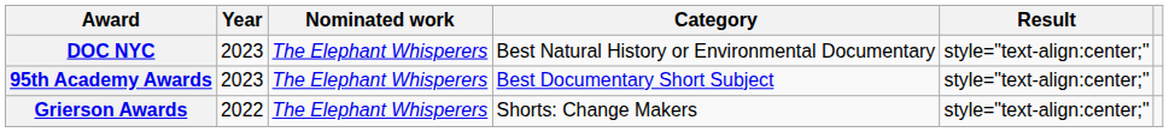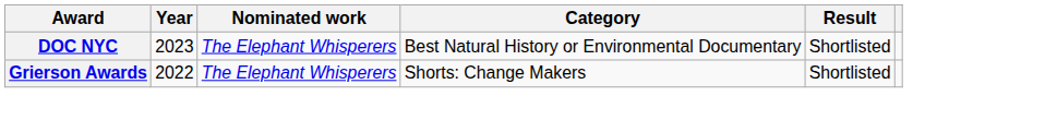DOC NYC | Result: style="text-align:center;" -> Shortlisted
- row: 95th Academy Awards | 2023 | The Elephant Whisperers | Best Documentary Short Subject | style="text-align:center;"
Grierson Awards | Result: style="text-align:center;" -> Shortlisted
